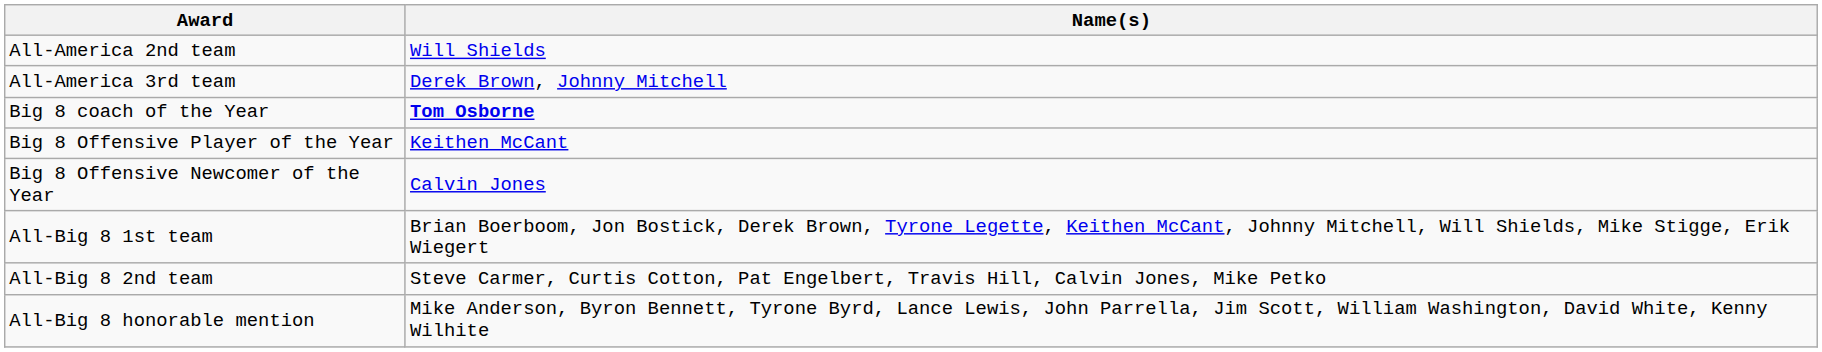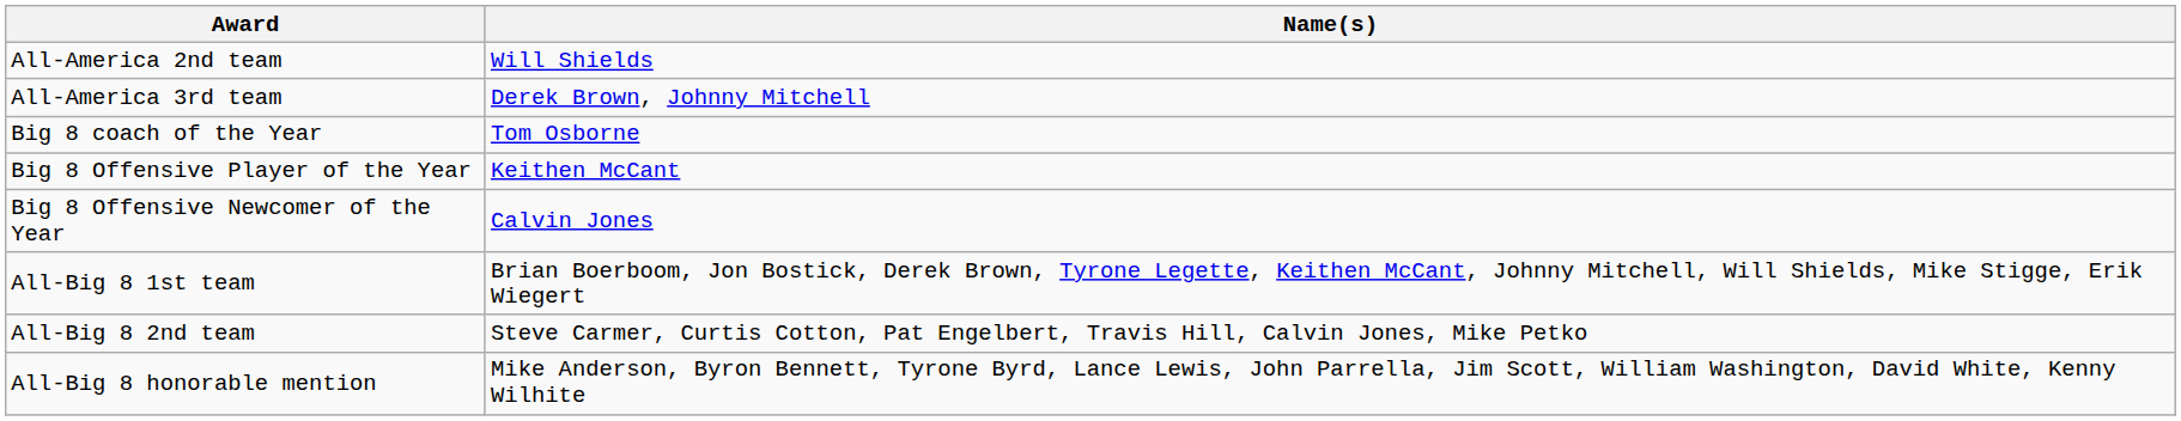Big 8 coach of the Year | Name(s): bold -> normal
